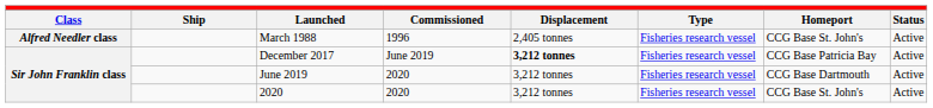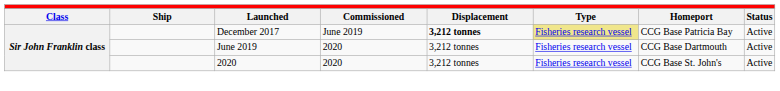- row: Alfred Needler class | March 1988 | 1996 | 2,405 tonnes | Fisheries research vessel | CCG Base St. John's | Active
December 2017 | Type: no background -> khaki background
